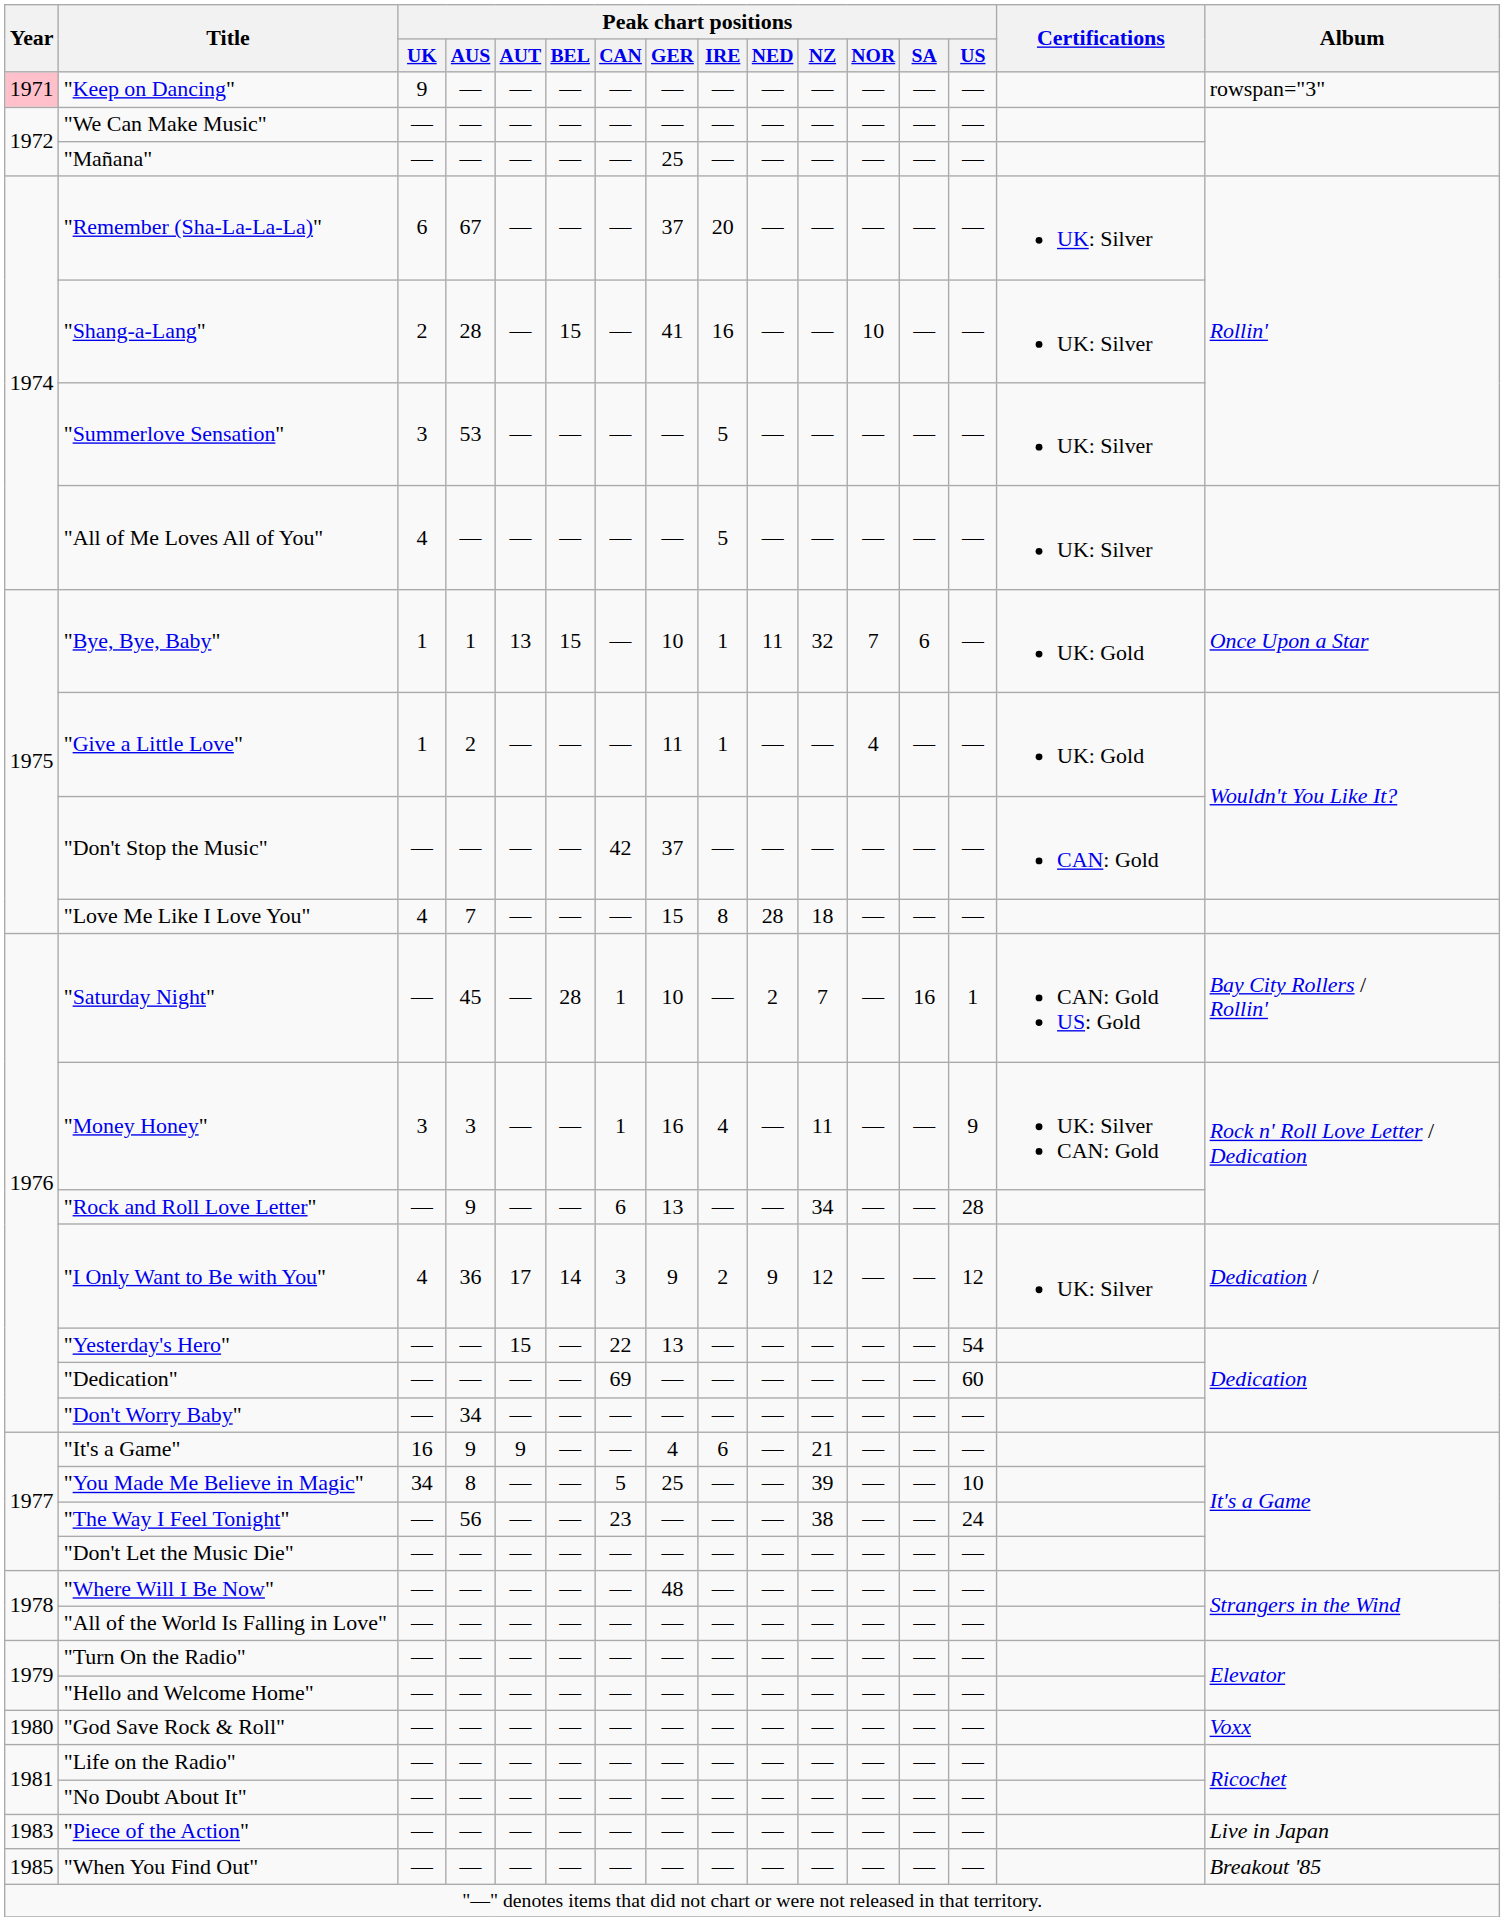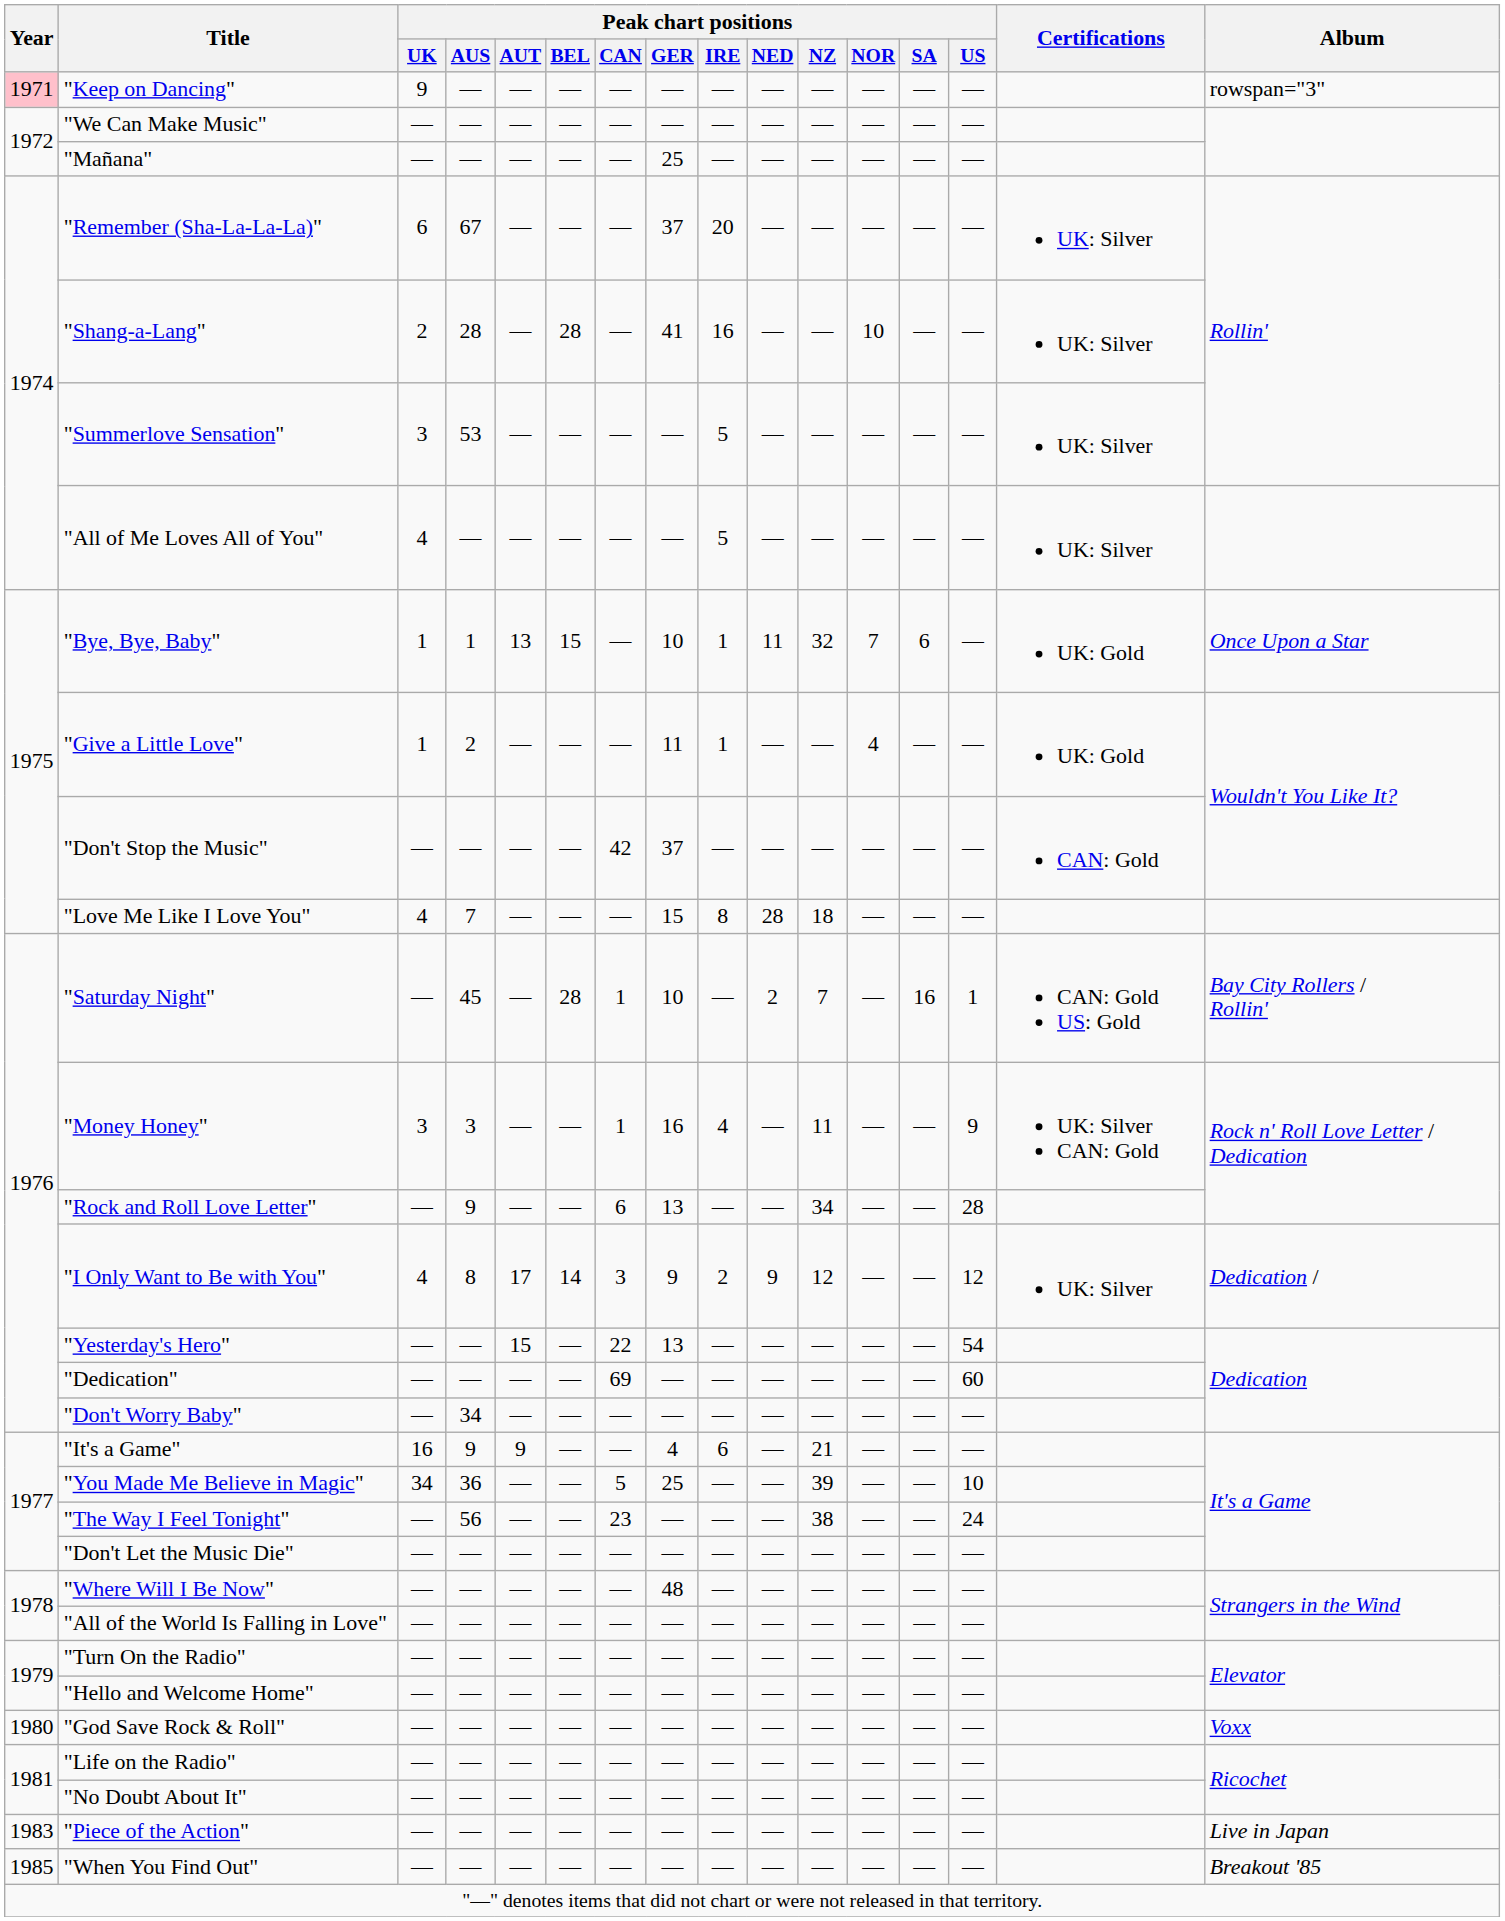"Shang-a-Lang" | Peak chart positions / BEL: 15 -> 28
"I Only Want to Be with You" | Peak chart positions / AUS: 36 -> 8
"You Made Me Believe in Magic" | Peak chart positions / AUS: 8 -> 36
